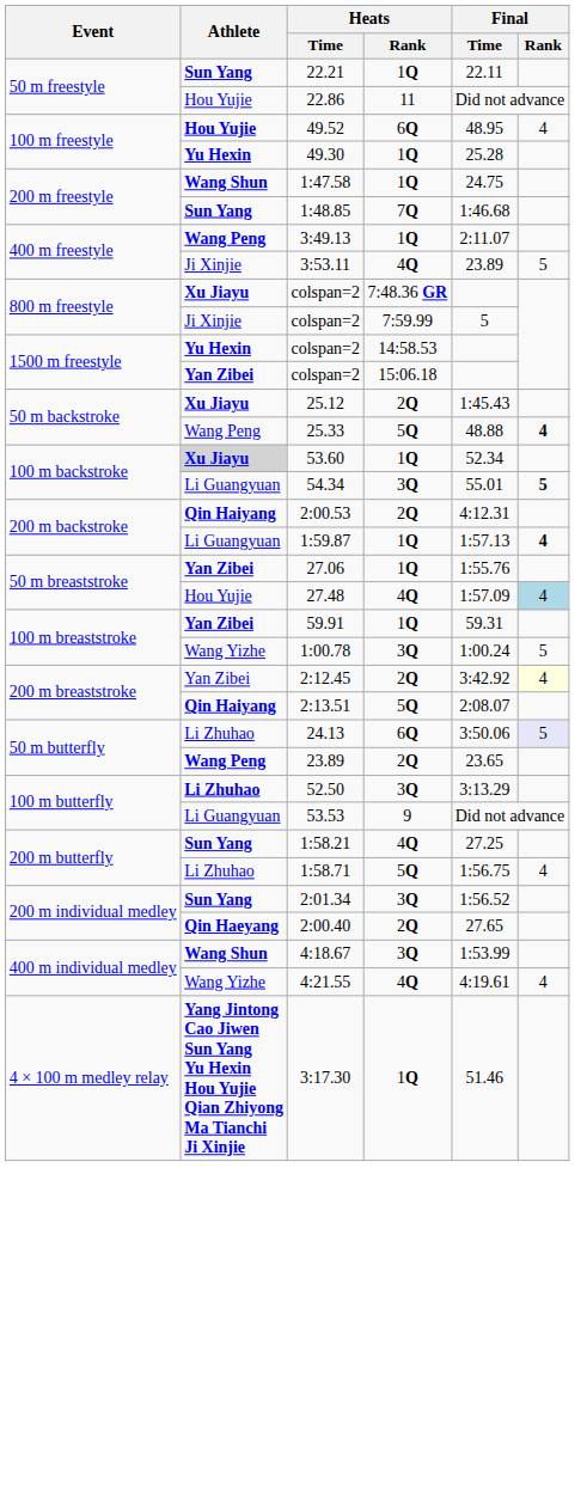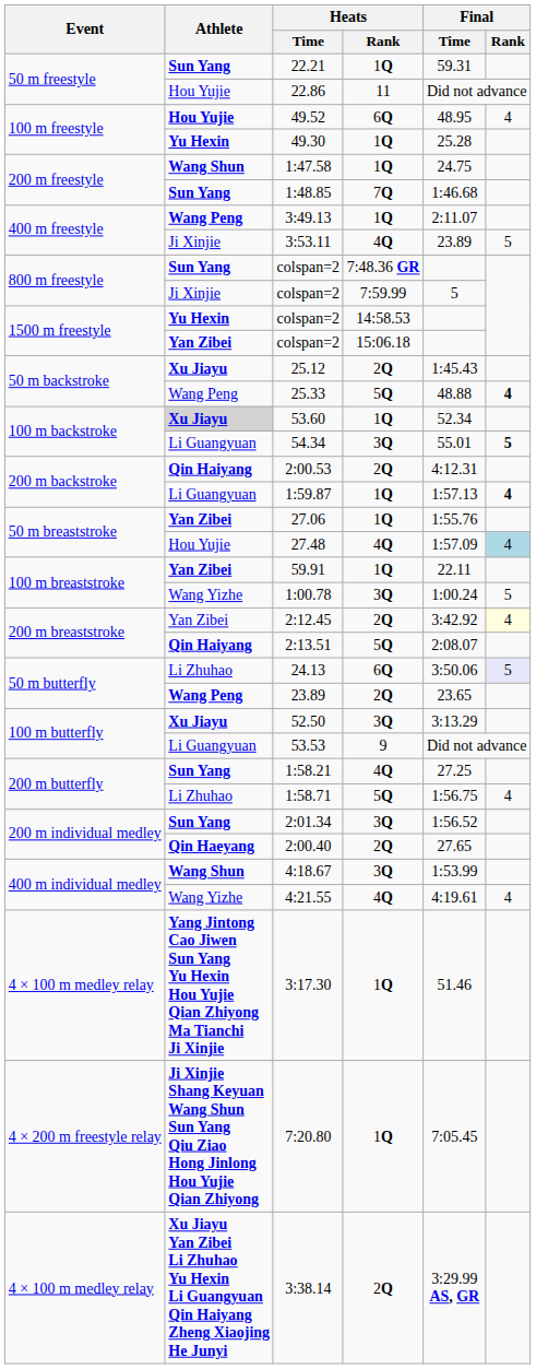22.21 | Final / Time: 22.11 -> 59.31
colspan=2 / 7:48.36 GR | Athlete: Xu Jiayu -> Sun Yang
59.91 | Final / Time: 59.31 -> 22.11
52.50 | Athlete: Li Zhuhao -> Xu Jiayu
+ row: 4 × 200 m freestyle relay | Ji Xinjie Shang Keyuan Wang Shun Sun Yang Qiu Ziao Hong Jinlong Hou Yujie Qian Zhiyong | 7:20.80 | 1Q | 7:05.45
+ row: 4 × 100 m medley relay | Xu Jiayu Yan Zibei Li Zhuhao Yu Hexin Li Guangyuan Qin Haiyang Zheng Xiaojing He Junyi | 3:38.14 | 2Q | 3:29.99 AS, GR
